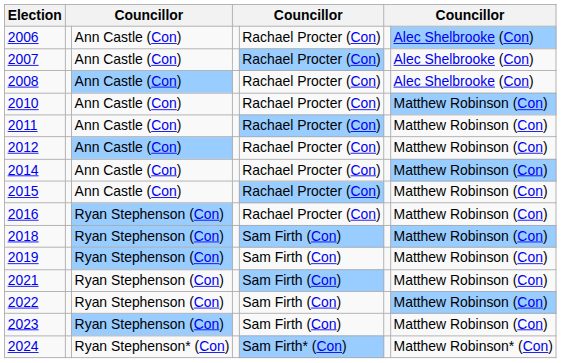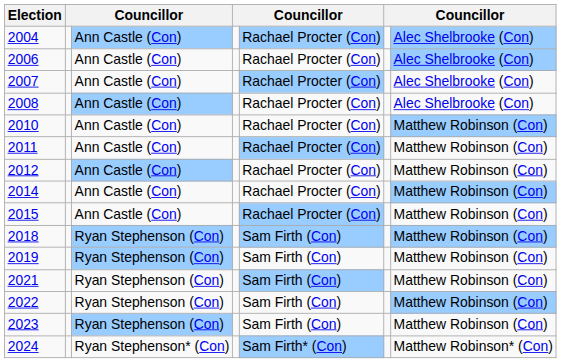+ row: 2004 | Ann Castle (Con) | Rachael Procter (Con) | Alec Shelbrooke (Con)
- row: 2016 | Ryan Stephenson (Con) | Rachael Procter (Con) | Matthew Robinson (Con)
